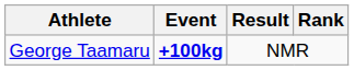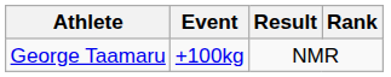George Taamaru | Event: bold -> normal
